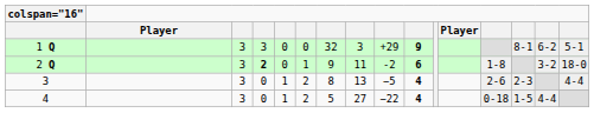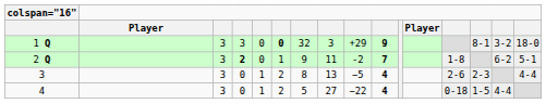1 Q | column 6: normal -> bold
1 Q | column 15: 6-2 -> 3-2
1 Q | column 16: 5-1 -> 18-0
2 Q | column 10: 6 -> 7
2 Q | column 15: 3-2 -> 6-2
2 Q | column 16: 18-0 -> 5-1
